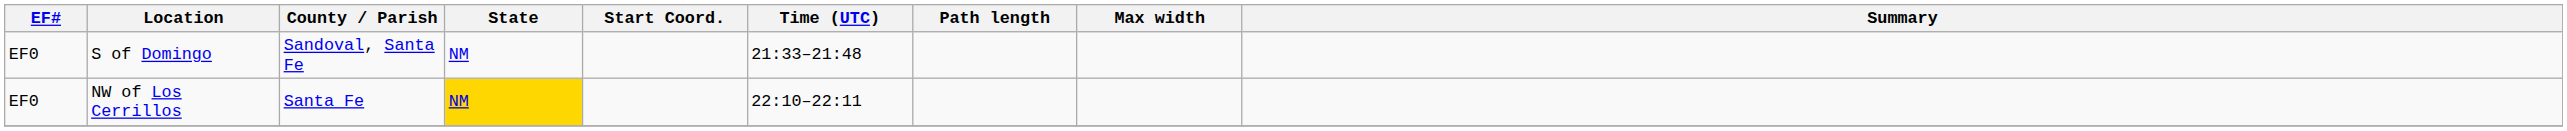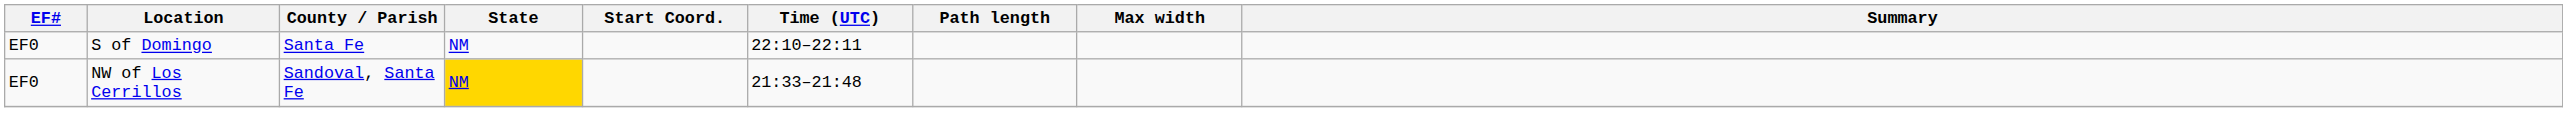S of Domingo | County / Parish: Sandoval, Santa Fe -> Santa Fe
S of Domingo | Time (UTC): 21:33–21:48 -> 22:10–22:11
NW of Los Cerrillos | County / Parish: Santa Fe -> Sandoval, Santa Fe
NW of Los Cerrillos | Time (UTC): 22:10–22:11 -> 21:33–21:48
